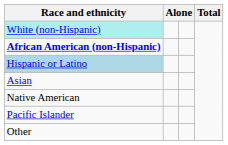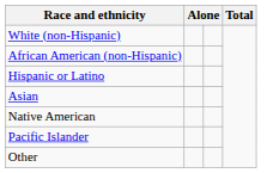White (non-Hispanic) | Race and ethnicity: paleturquoise background -> no background
African American (non-Hispanic) | Race and ethnicity: bold -> normal
Hispanic or Latino | Race and ethnicity: lightblue background -> no background
